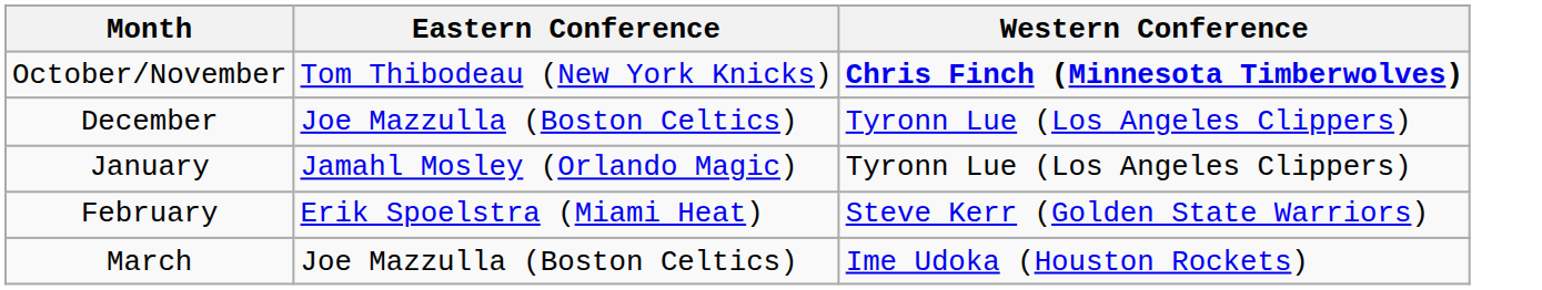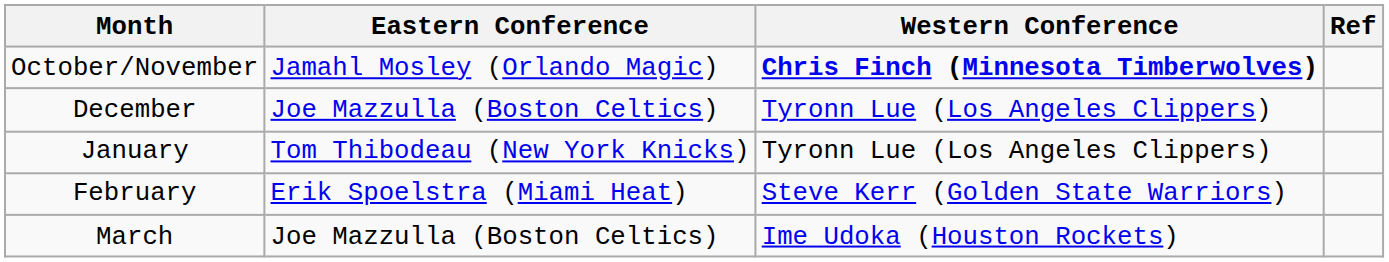+ column: Ref
October/November | Eastern Conference: Tom Thibodeau (New York Knicks) -> Jamahl Mosley (Orlando Magic)
January | Eastern Conference: Jamahl Mosley (Orlando Magic) -> Tom Thibodeau (New York Knicks)
